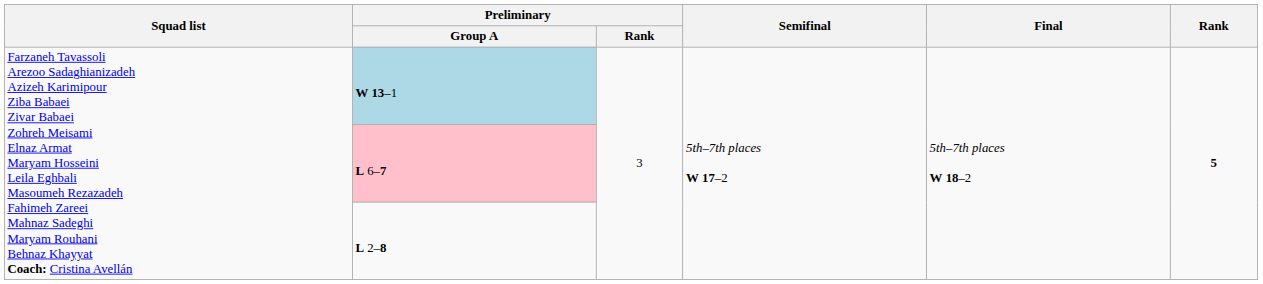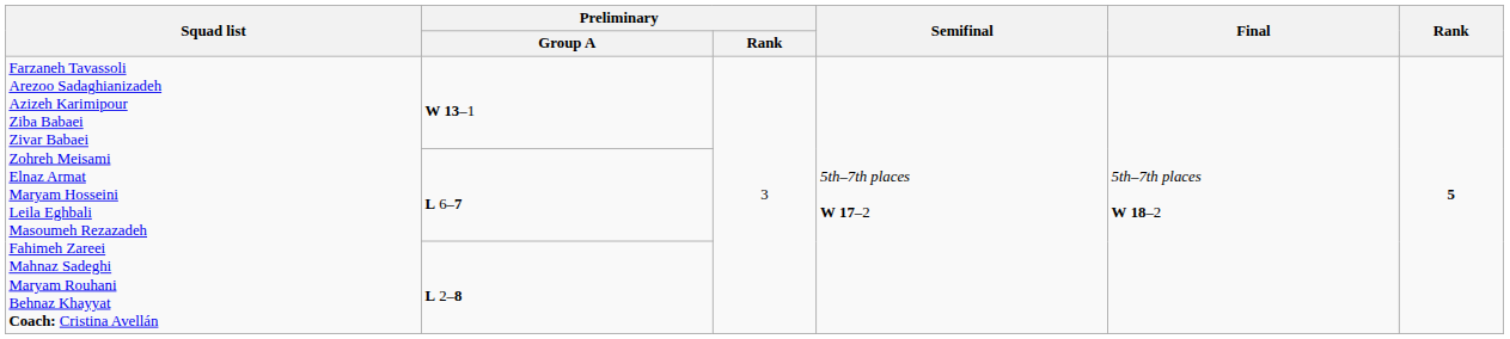W 13–1 | Preliminary / Group A: lightblue background -> no background
L 6–7 | Preliminary / Group A: pink background -> no background
